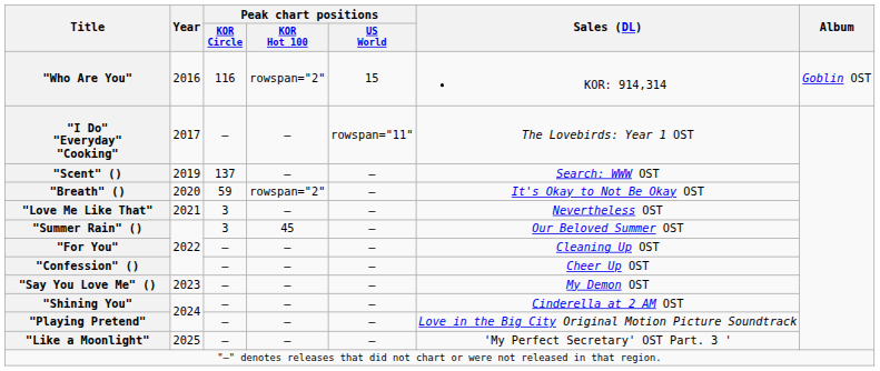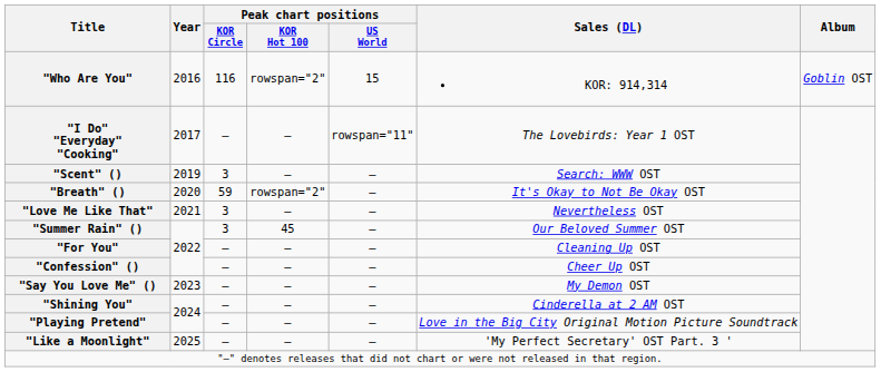"Scent" () | Peak chart positions / KOR Circle: 137 -> 3
